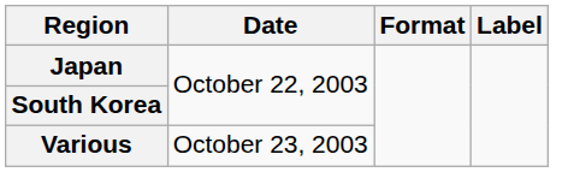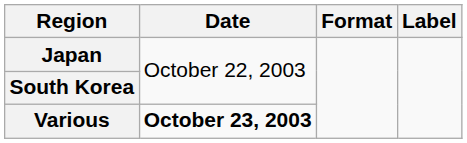Various | Date: normal -> bold
